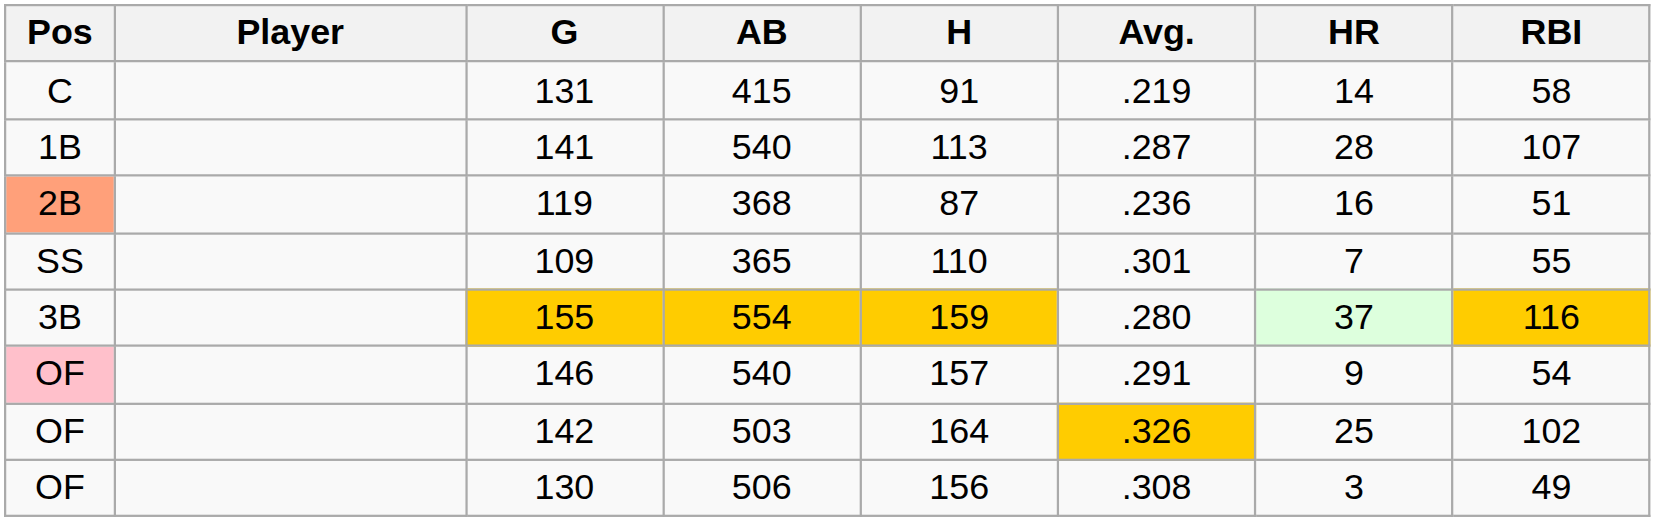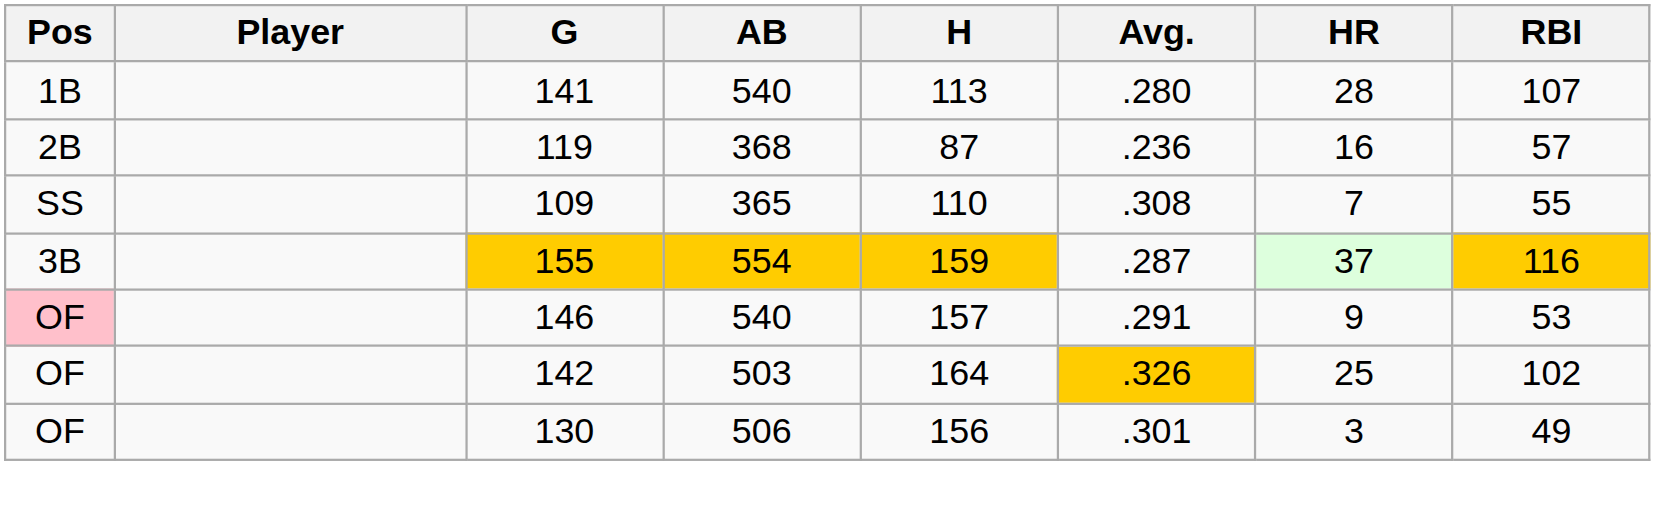- row: C | 131 | 415 | 91 | .219 | 14 | 58
141 | Avg.: .287 -> .280
119 | Pos: lightsalmon background -> no background
119 | RBI: 51 -> 57
109 | Avg.: .301 -> .308
155 | Avg.: .280 -> .287
146 | RBI: 54 -> 53
130 | Avg.: .308 -> .301
